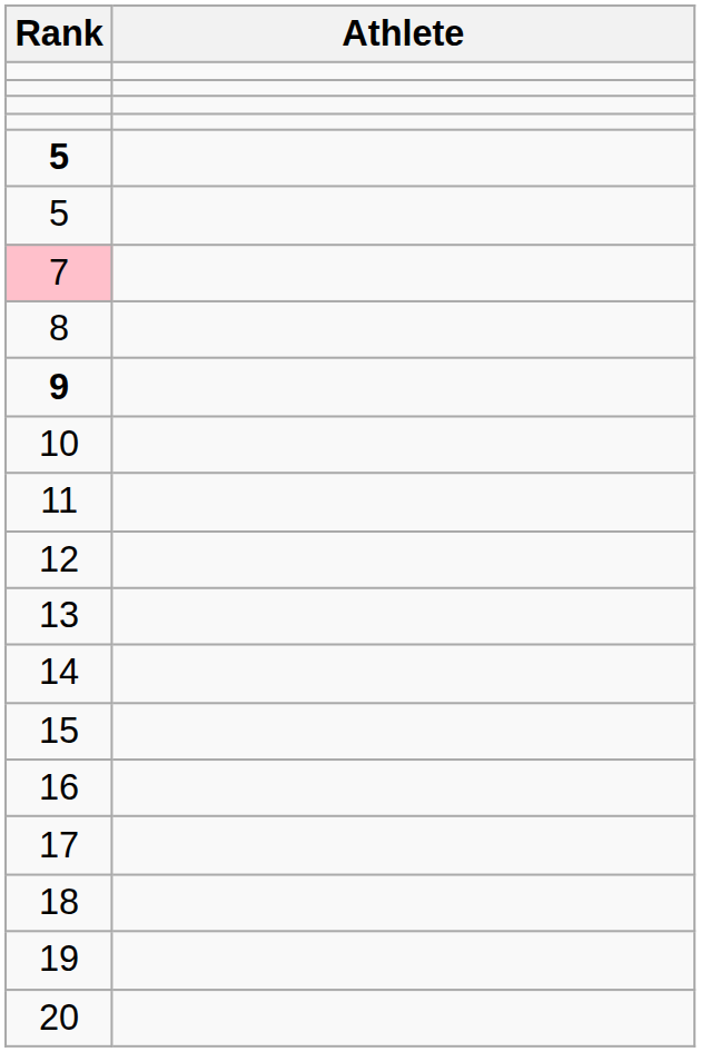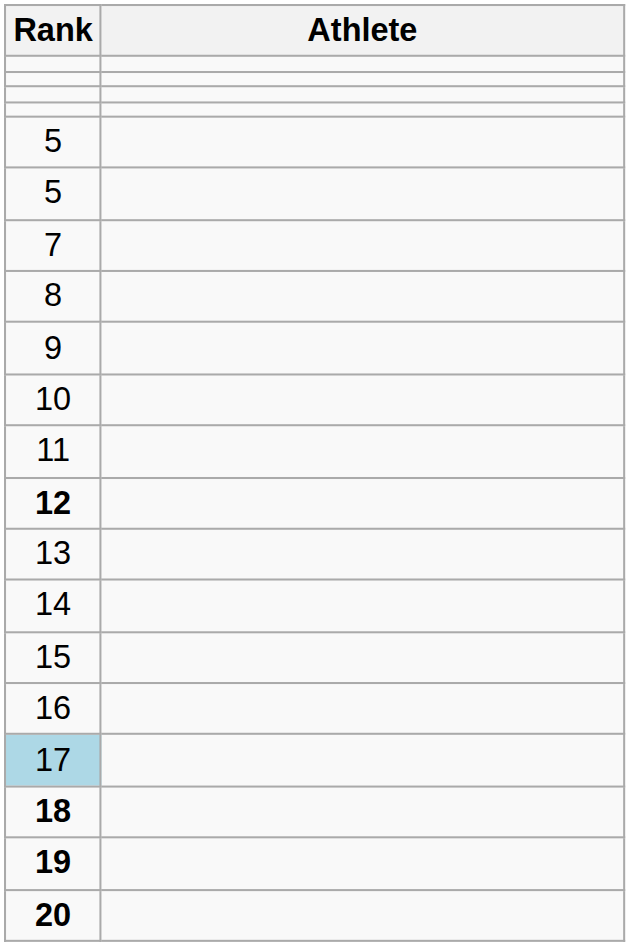row 6 | Rank: bold -> normal
row 8 | Rank: pink background -> no background
row 10 | Rank: bold -> normal
row 13 | Rank: normal -> bold
row 18 | Rank: no background -> lightblue background
row 19 | Rank: normal -> bold
row 20 | Rank: normal -> bold
row 21 | Rank: normal -> bold
